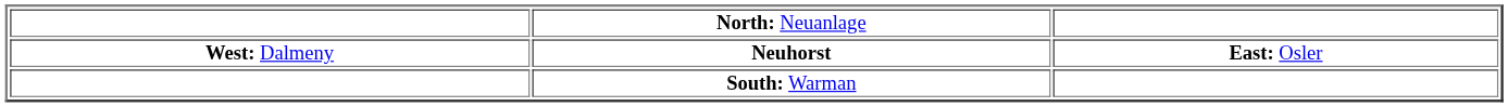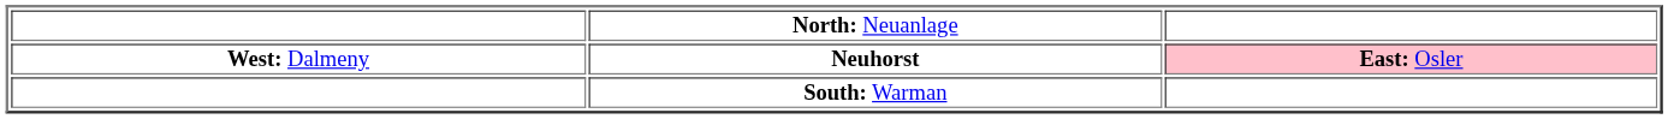West: Dalmeny | column 3: no background -> pink background
